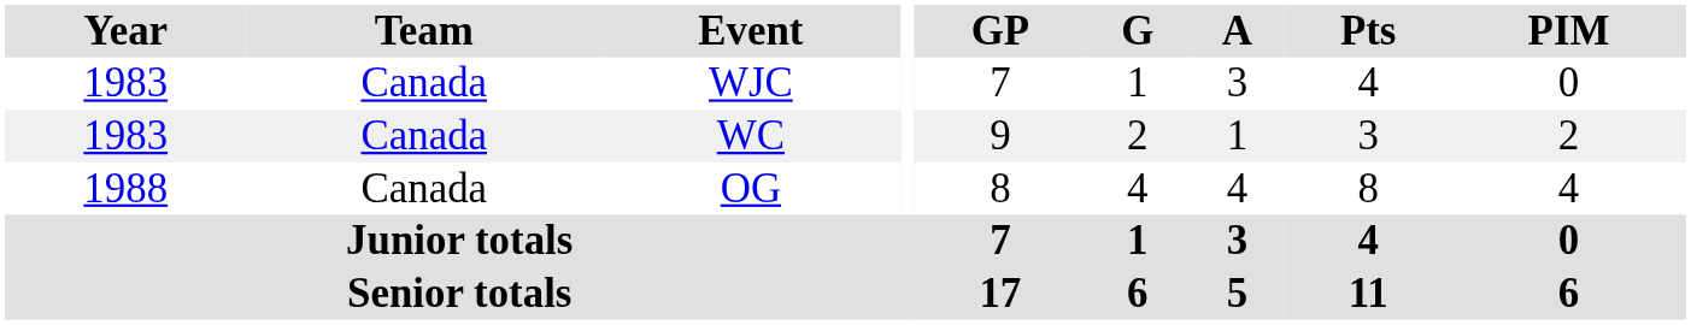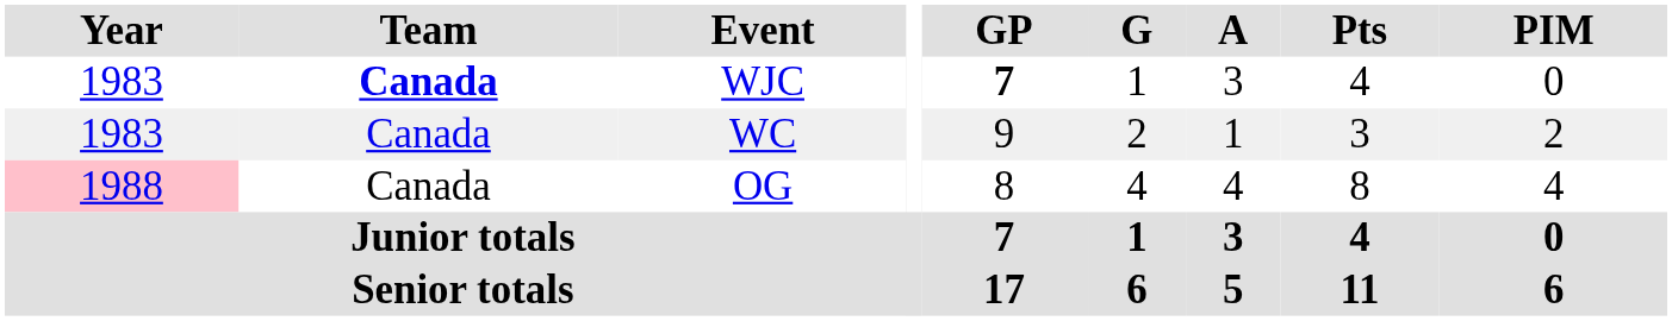WJC | Team: normal -> bold
WJC | GP: normal -> bold
OG | Year: no background -> pink background
